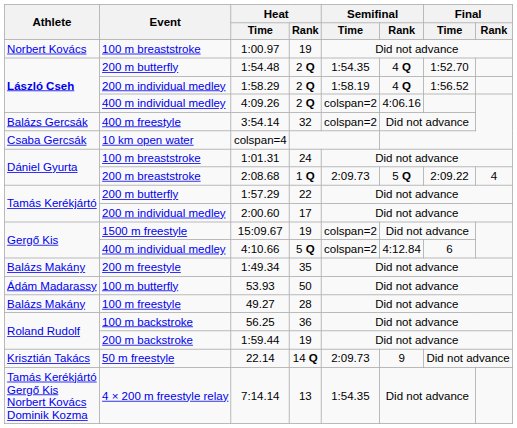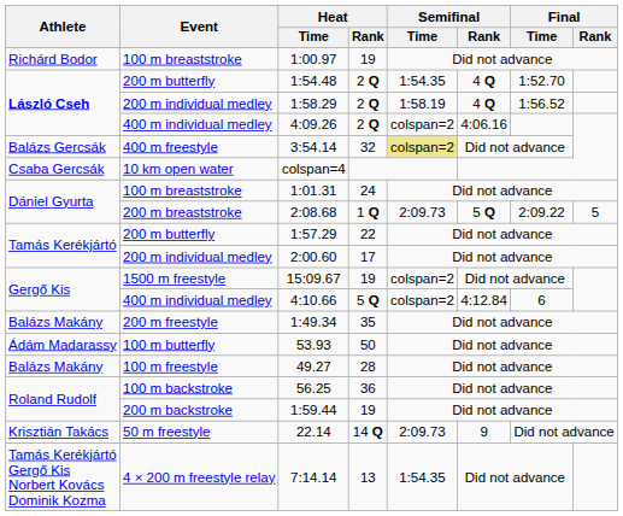1:00.97 | Athlete: Norbert Kovács -> Richárd Bodor
3:54.14 | Semifinal / Time: no background -> khaki background
2:08.68 | Final / Rank: 4 -> 5
